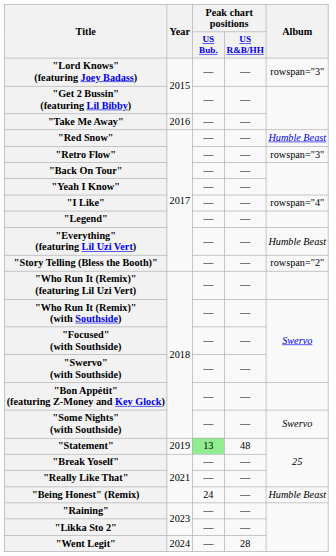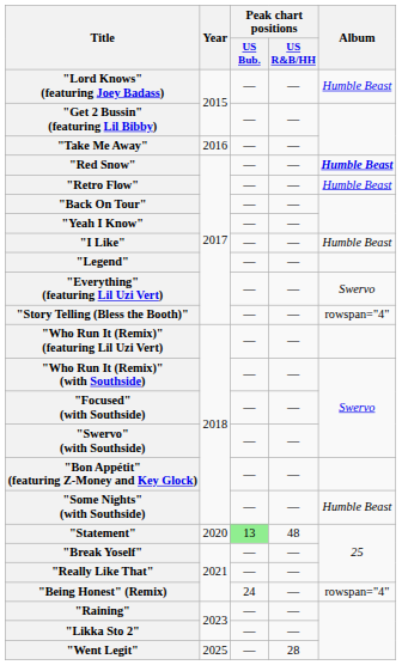"Lord Knows" (featuring Joey Badass) | Album: rowspan="3" -> Humble Beast
"Red Snow" | Album: normal -> bold
"Retro Flow" | Album: rowspan="3" -> Humble Beast
"I Like" | Album: rowspan="4" -> Humble Beast
"Everything" (featuring Lil Uzi Vert) | Album: Humble Beast -> Swervo
"Story Telling (Bless the Booth)" | Album: rowspan="2" -> rowspan="4"
"Some Nights" (with Southside) | Album: Swervo -> Humble Beast
"Statement" | Year: 2019 -> 2020
"Being Honest" (Remix) | Album: Humble Beast -> rowspan="4"
"Went Legit" | Year: 2024 -> 2025
